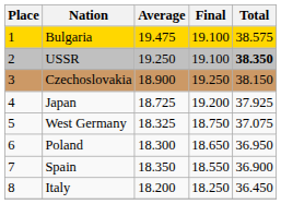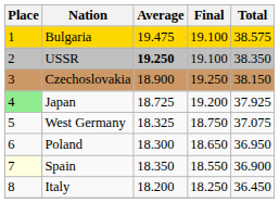USSR | Average: normal -> bold
USSR | Total: bold -> normal
Japan | Place: no background -> lightgreen background
Spain | Place: no background -> lightyellow background
